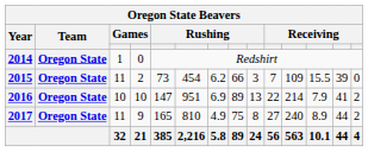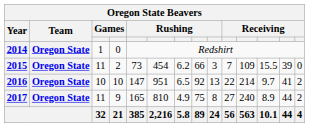2016 | column 7: 6.9 -> 6.5
2016 | column 8: 89 -> 92
2016 | column 12: 7.9 -> 9.7
